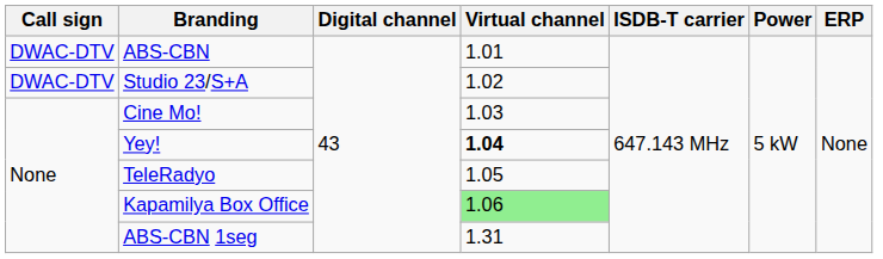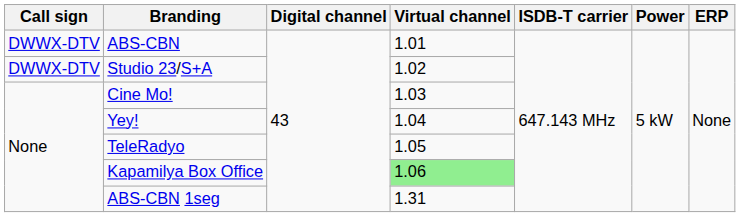ABS-CBN | Call sign: DWAC-DTV -> DWWX-DTV
Studio 23/S+A | Call sign: DWAC-DTV -> DWWX-DTV
Yey! | Virtual channel: bold -> normal
